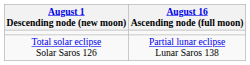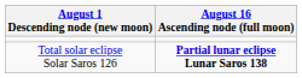row 3 | August 16 Ascending node (full moon): normal -> bold
